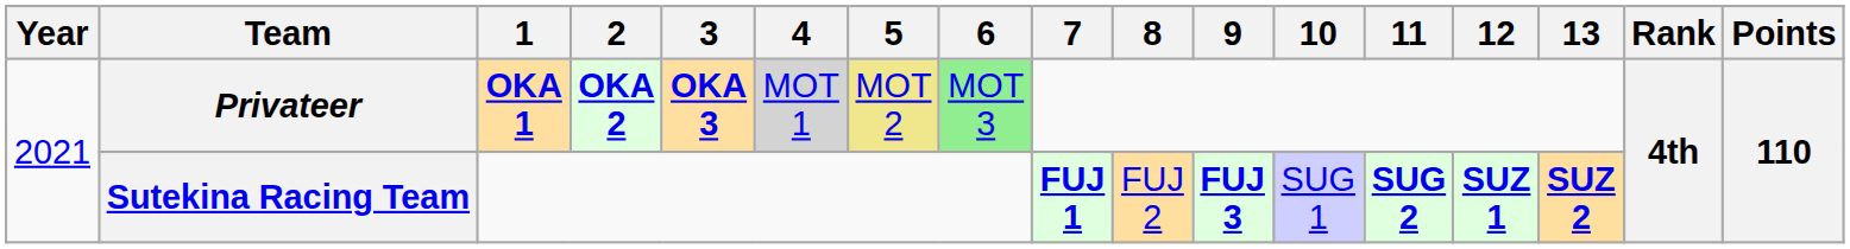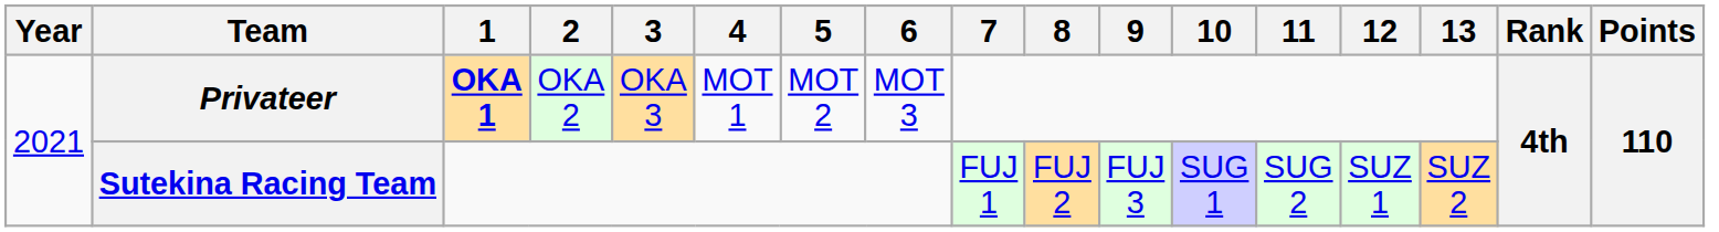Privateer | 2: bold -> normal
Privateer | 3: bold -> normal
Privateer | 4: lightgrey background -> no background
Privateer | 5: khaki background -> no background
Privateer | 6: lightgreen background -> no background
Sutekina Racing Team | 7: bold -> normal
Sutekina Racing Team | 9: bold -> normal
Sutekina Racing Team | 11: bold -> normal
Sutekina Racing Team | 12: bold -> normal
Sutekina Racing Team | 13: bold -> normal
